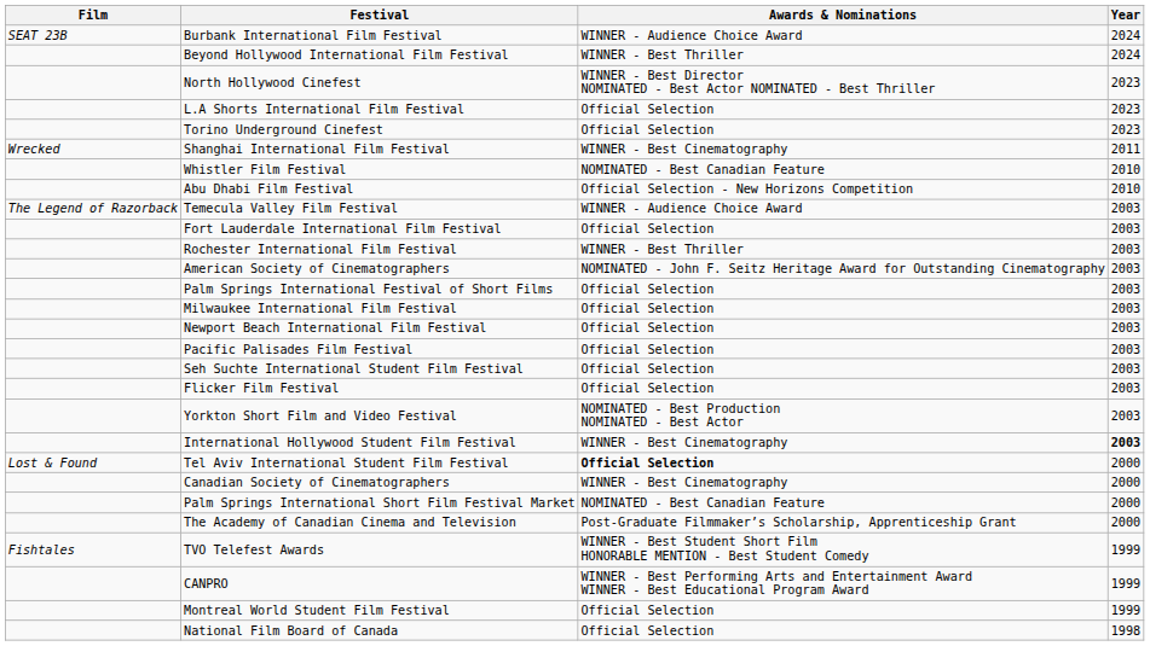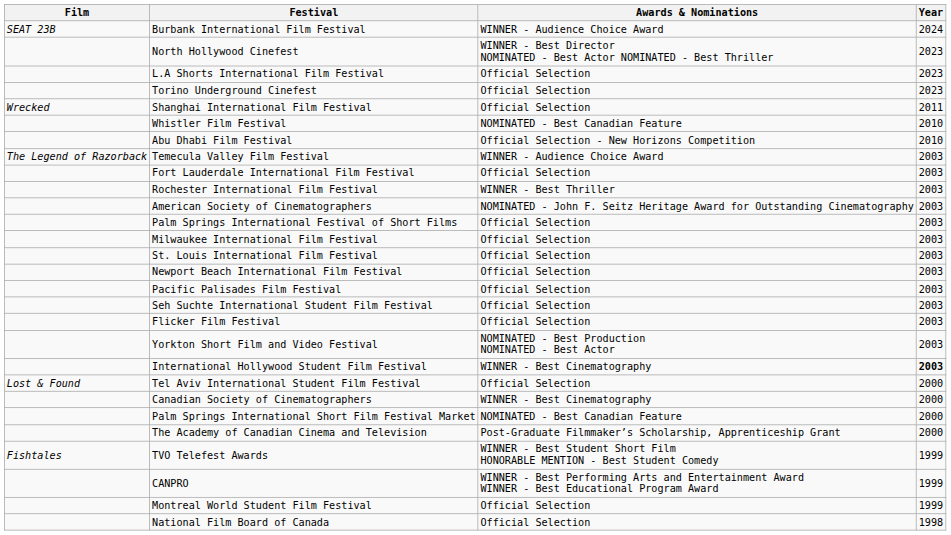- row: Beyond Hollywood International Film Festival | WINNER - Best Thriller | 2024
Shanghai International Film Festival | Awards & Nominations: WINNER - Best Cinematography -> Official Selection
+ row: St. Louis International Film Festival | Official Selection | 2003
Tel Aviv International Student Film Festival | Awards & Nominations: bold -> normal
